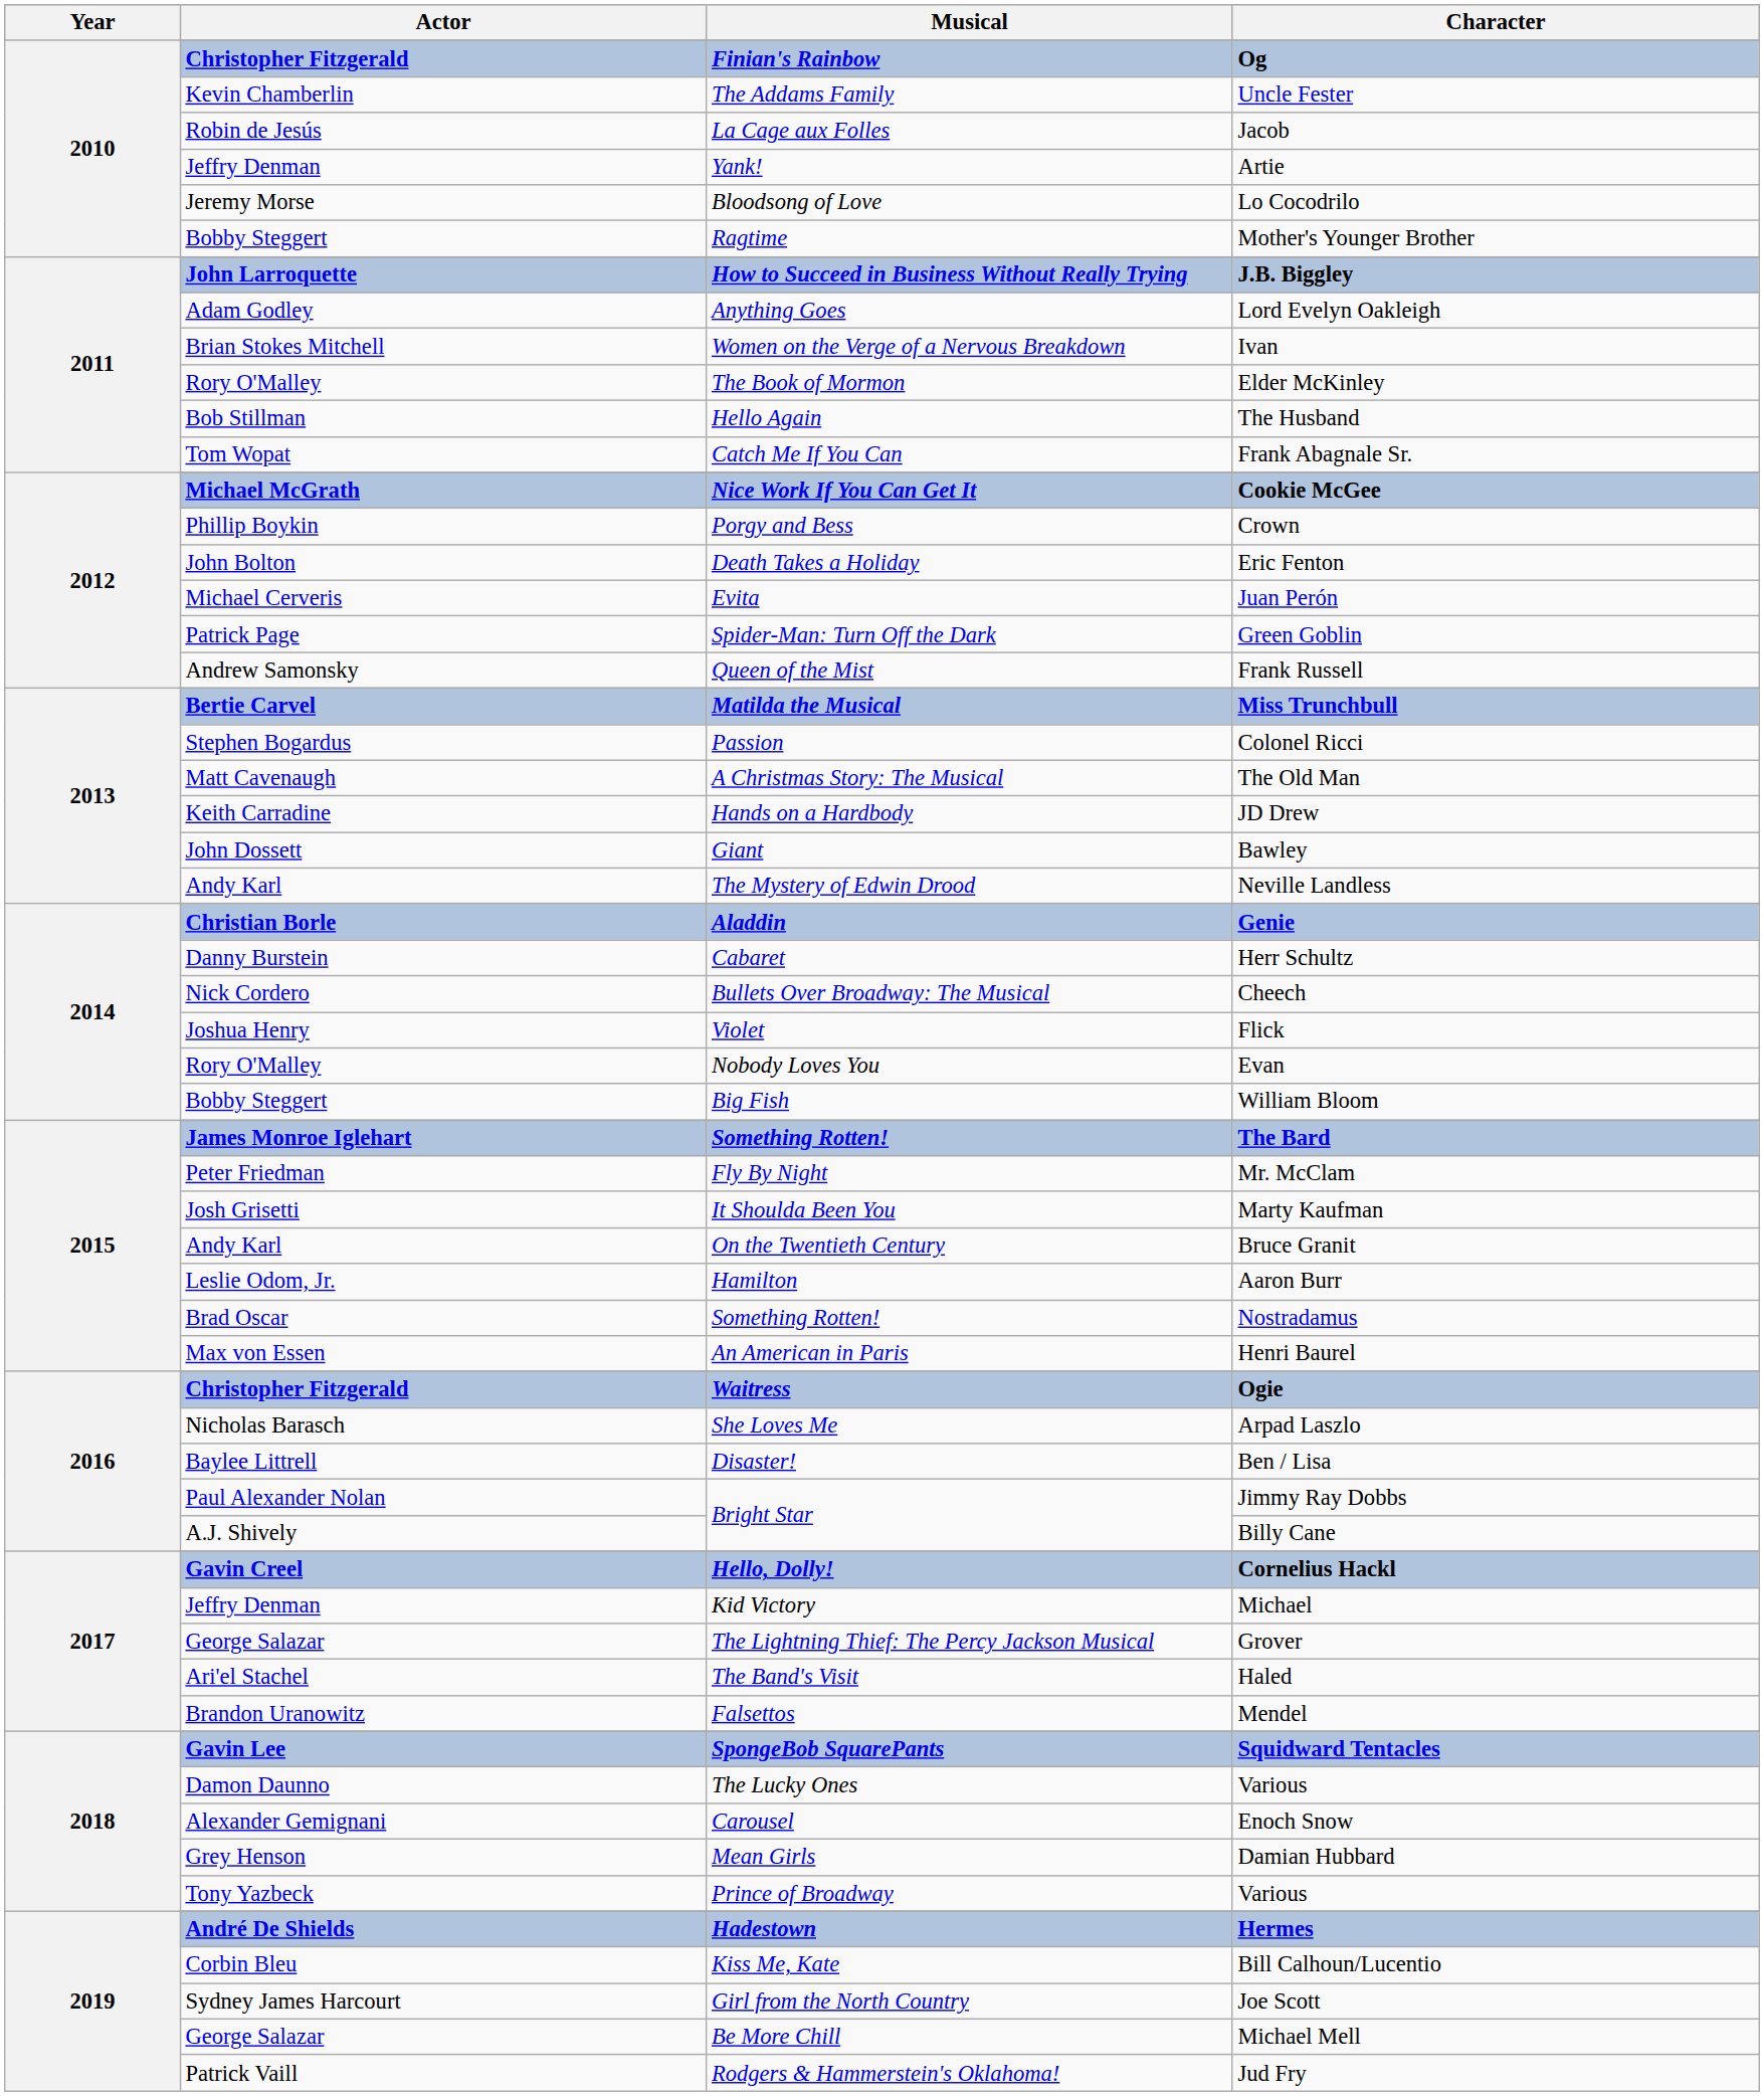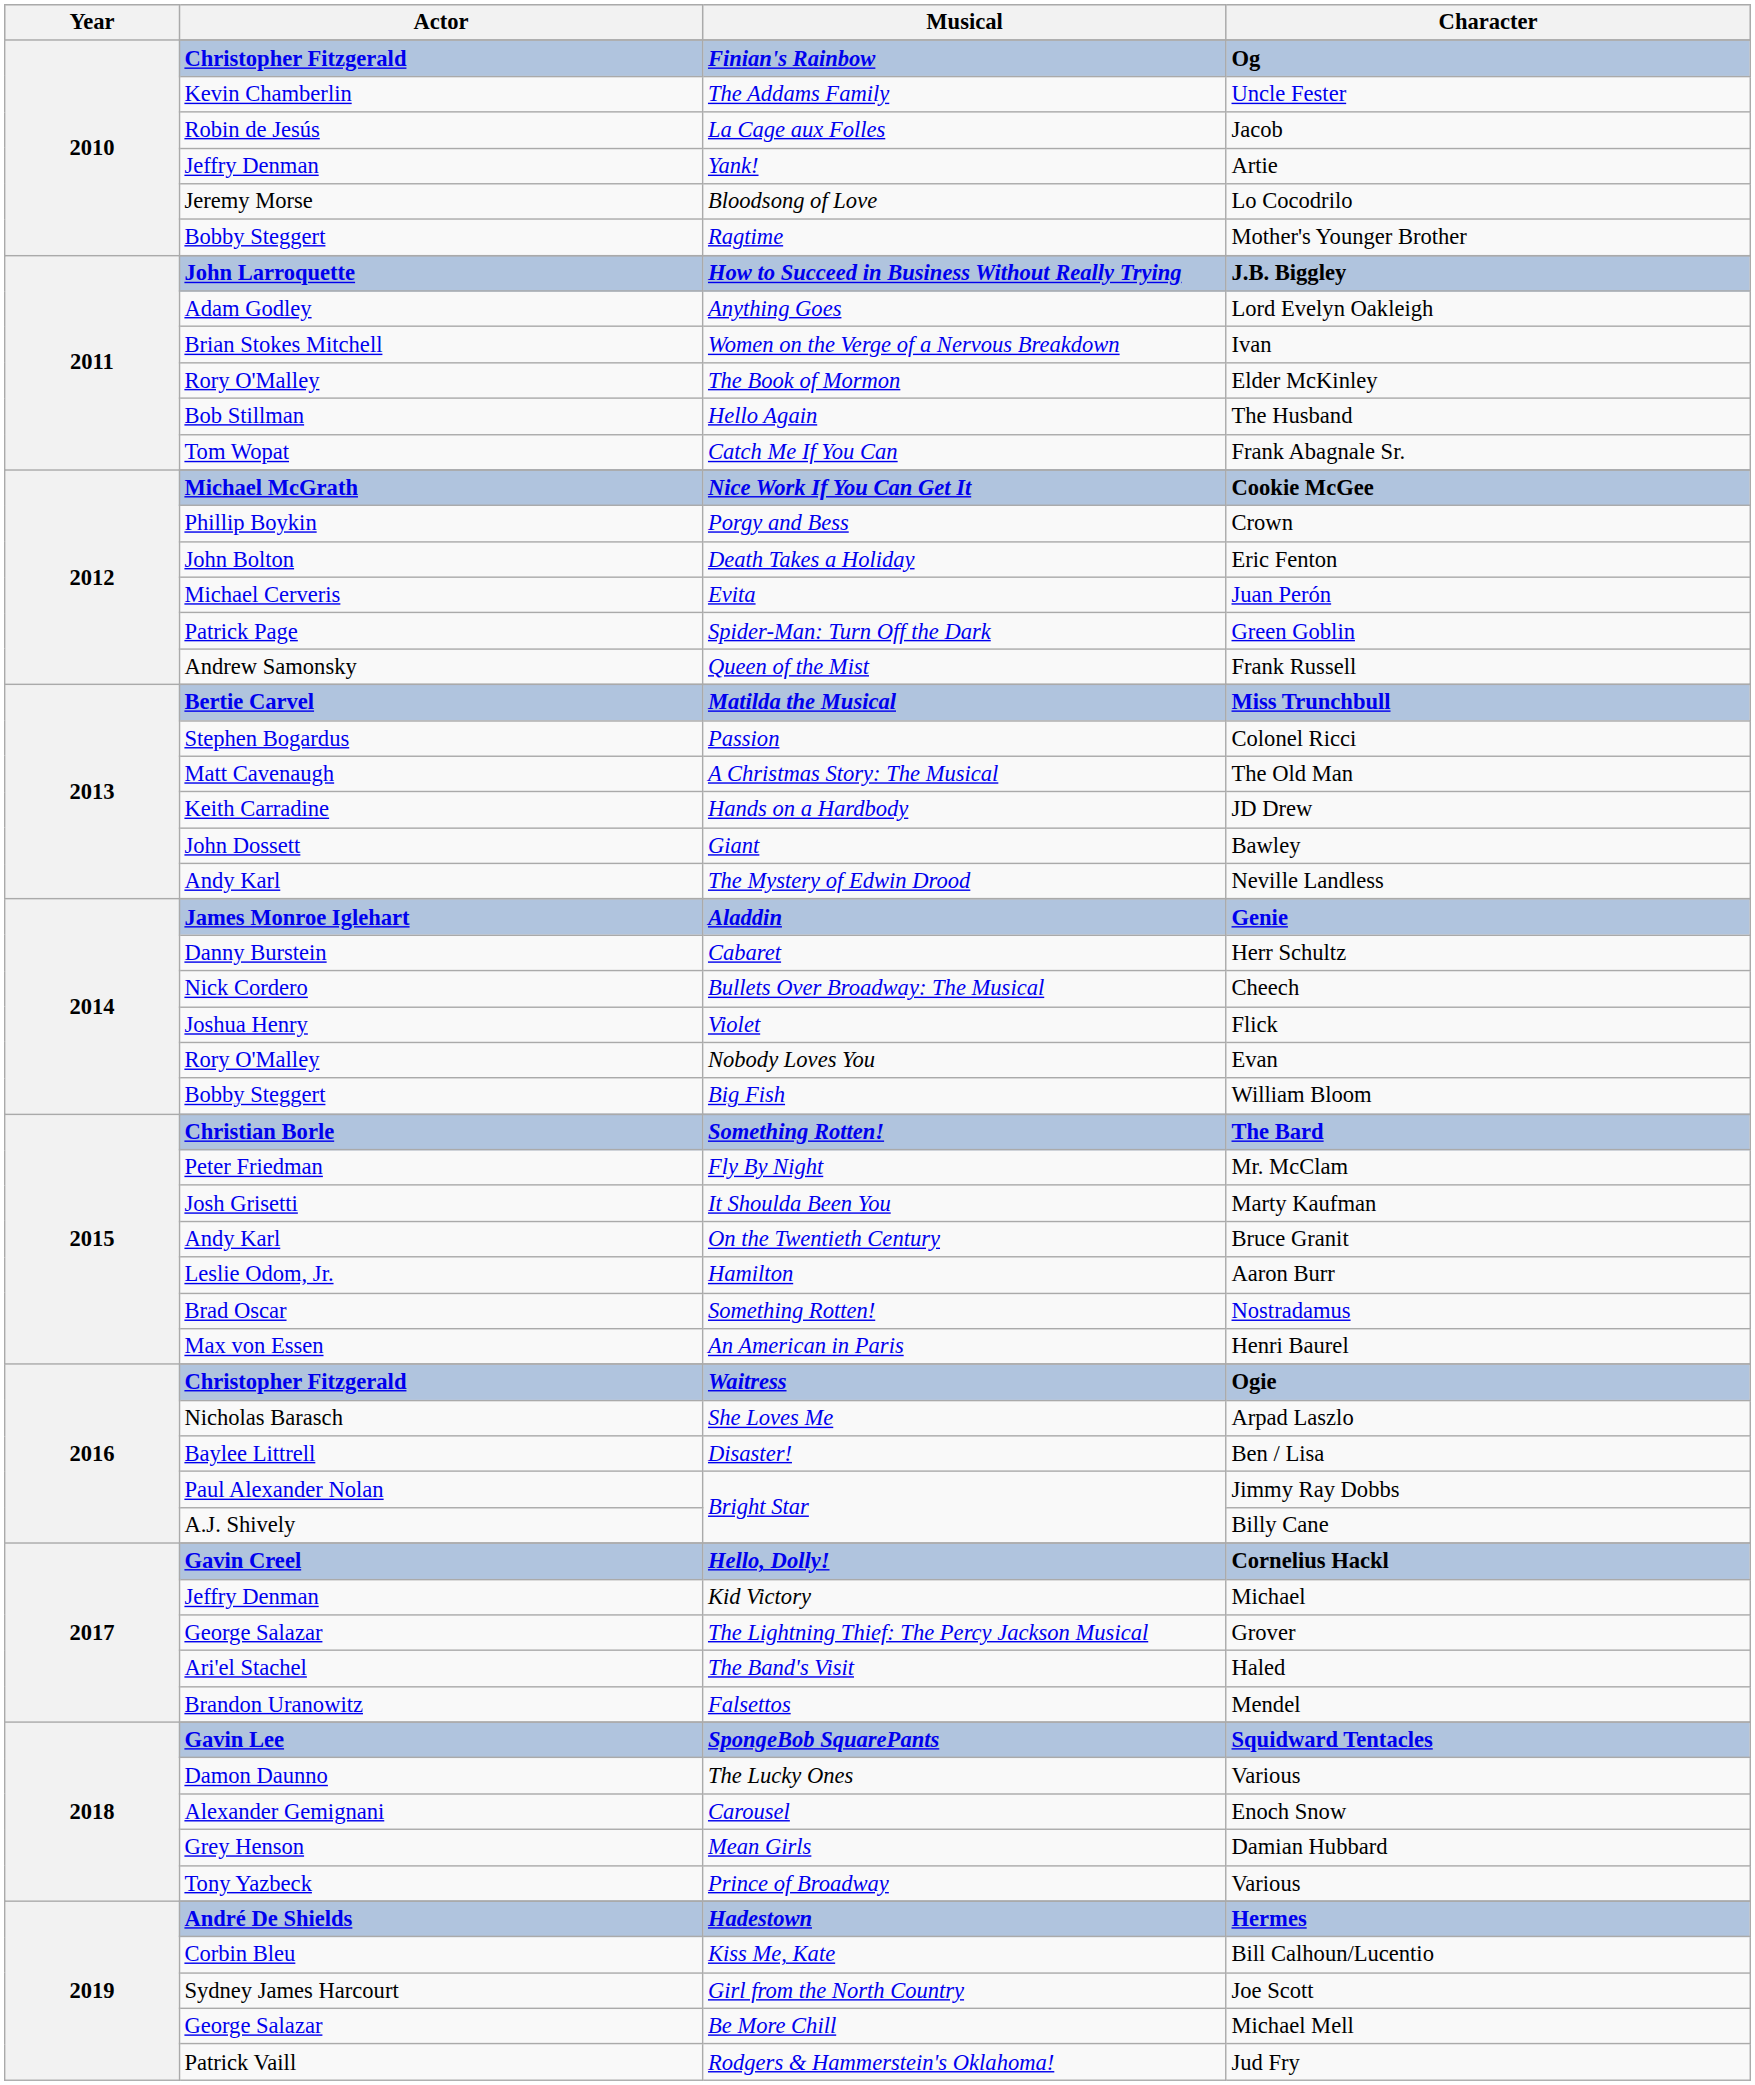Genie | Actor: Christian Borle -> James Monroe Iglehart
The Bard | Actor: James Monroe Iglehart -> Christian Borle
